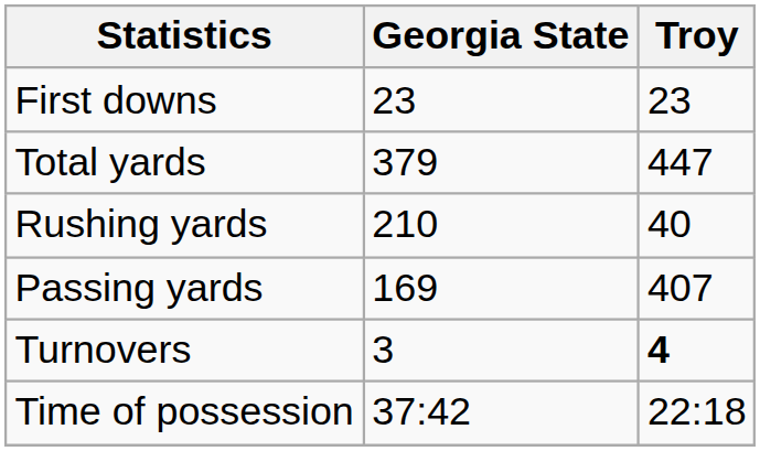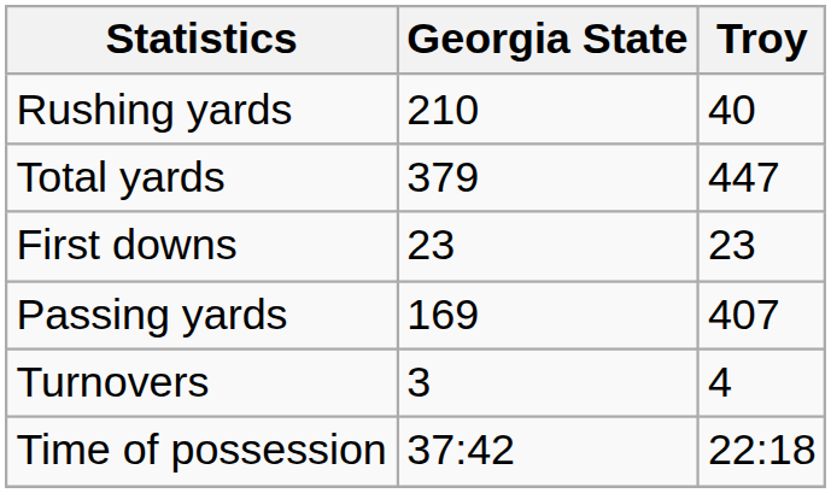rows swapped: First downs <-> Rushing yards
Turnovers | Troy: bold -> normal
